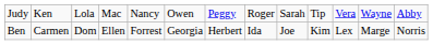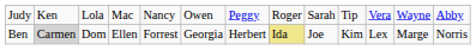Ben | column 2: no background -> lightgrey background
Ben | column 8: no background -> khaki background
